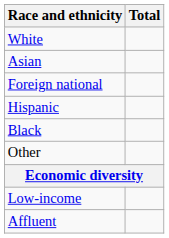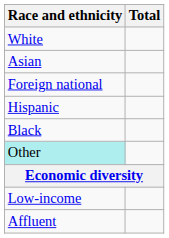Other | Race and ethnicity: no background -> paleturquoise background
